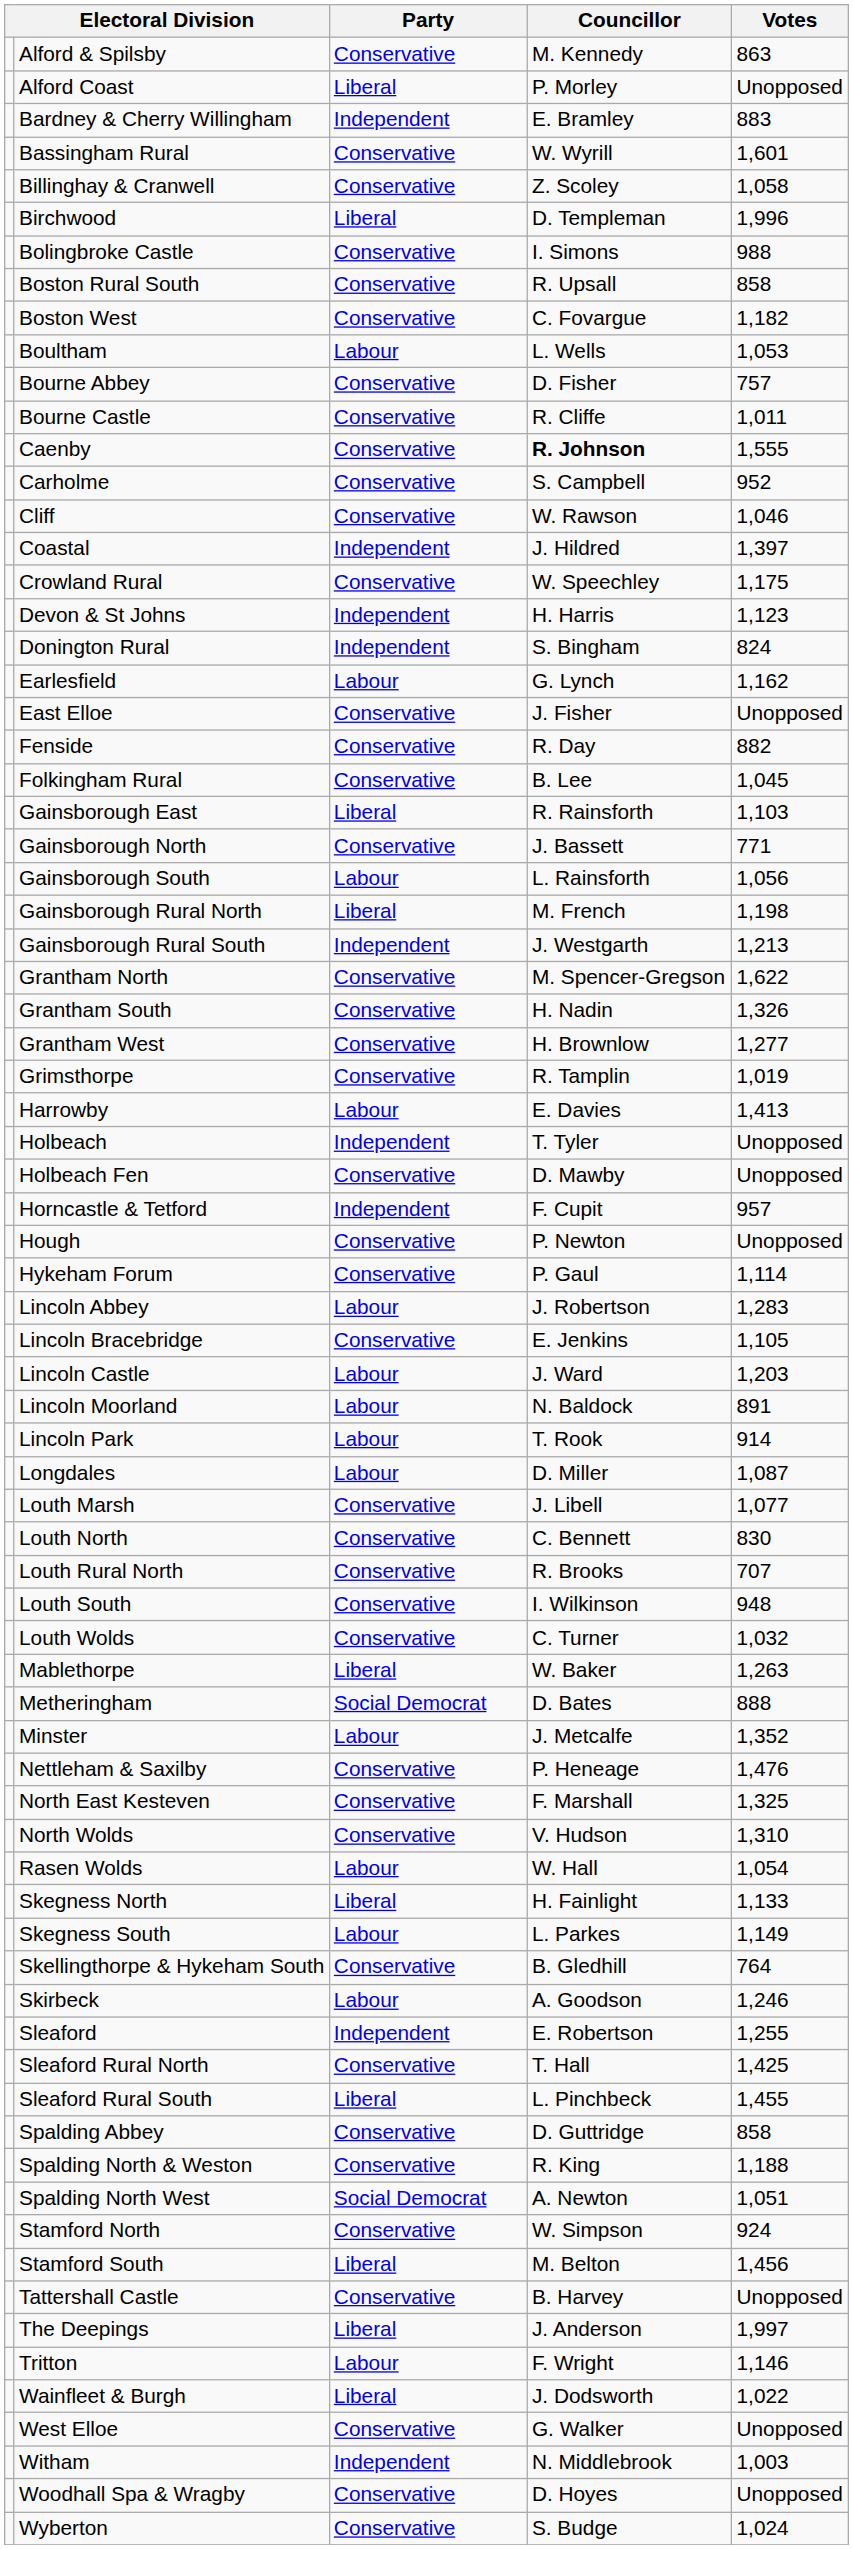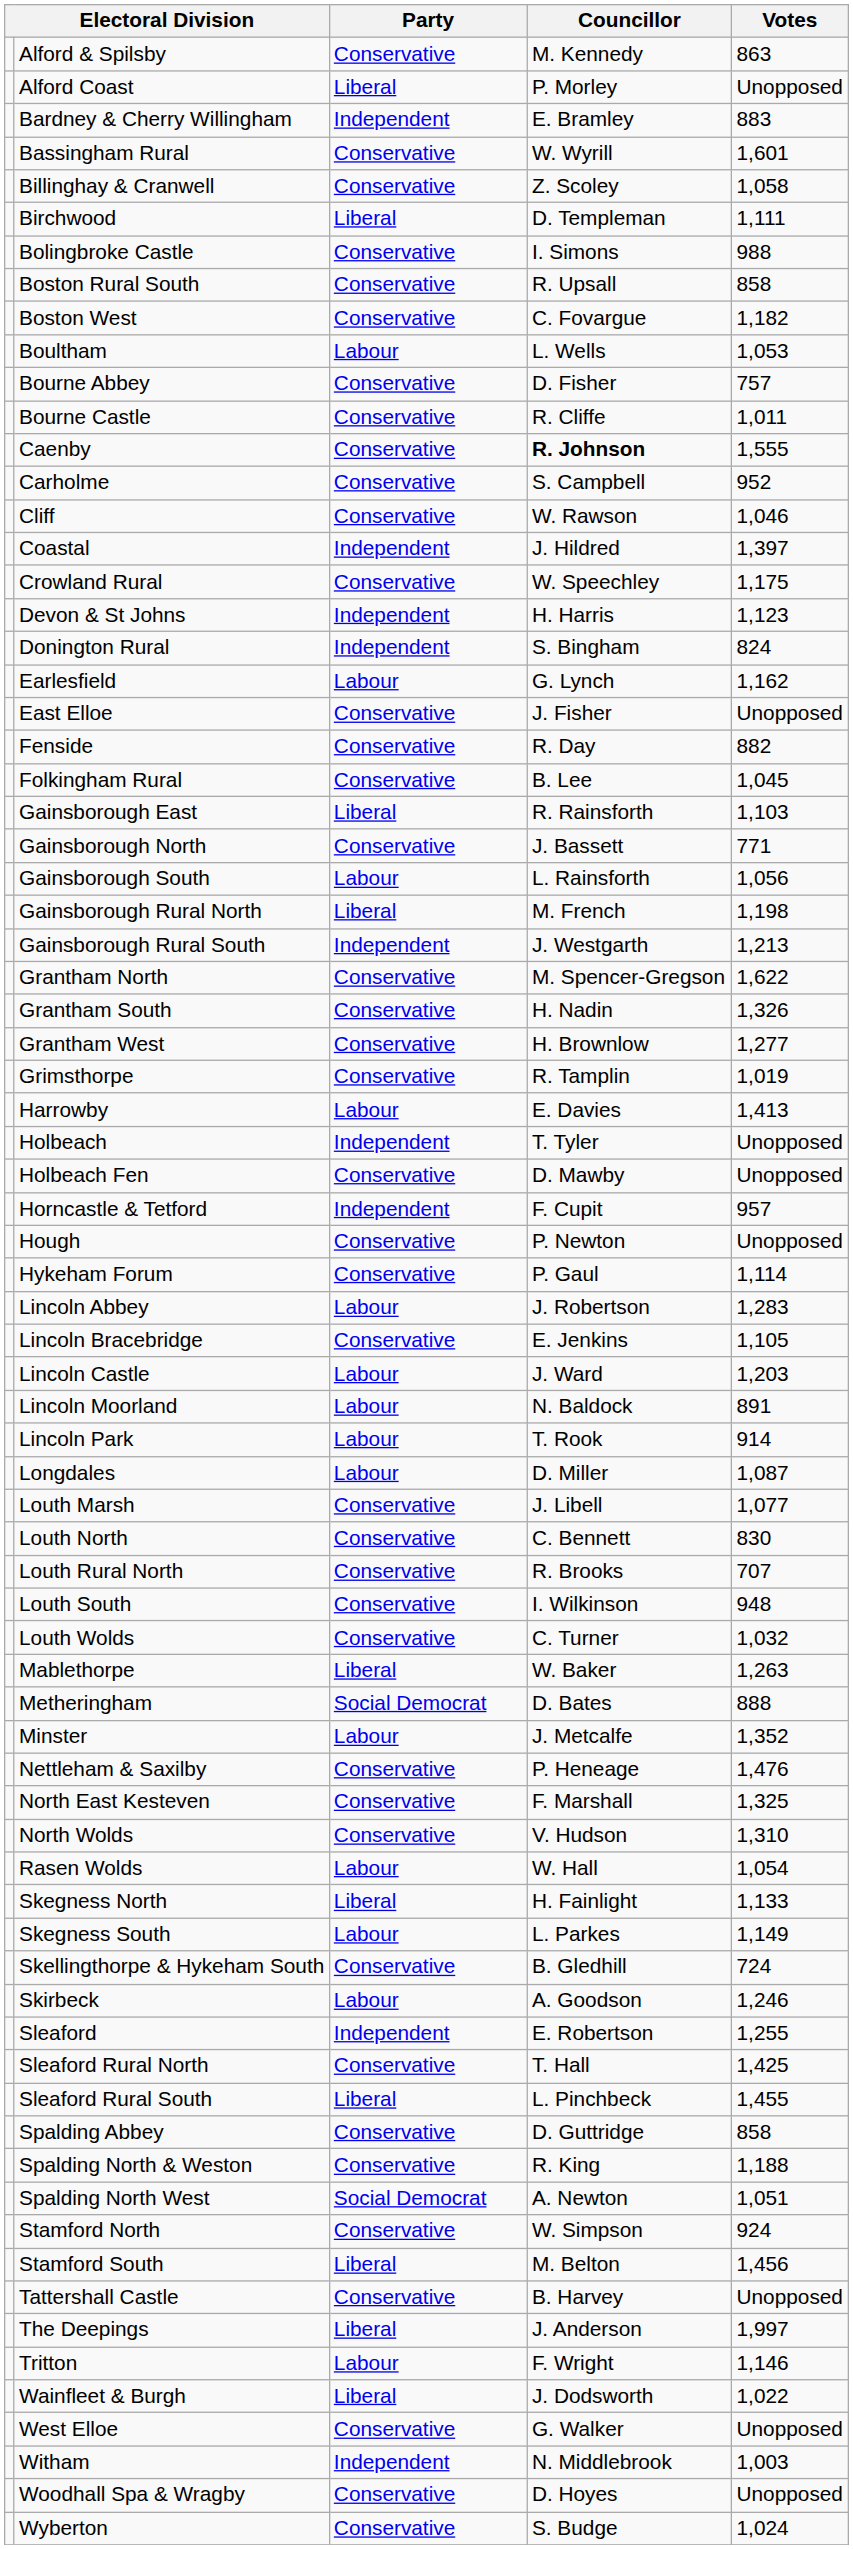Birchwood | Votes: 1,996 -> 1,111
Skellingthorpe & Hykeham South | Votes: 764 -> 724
